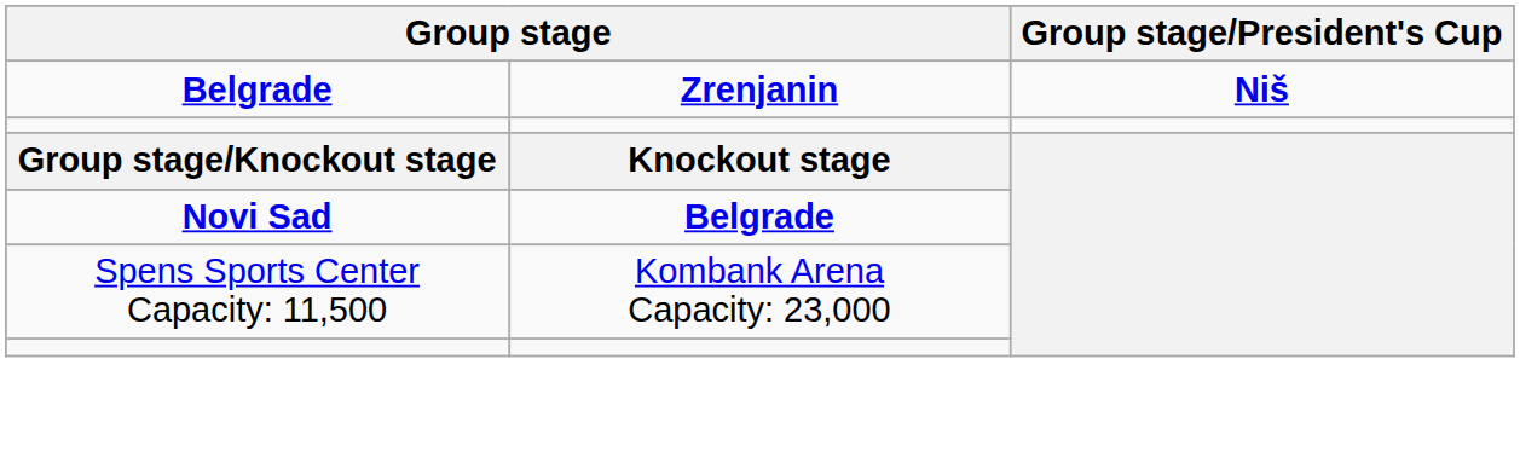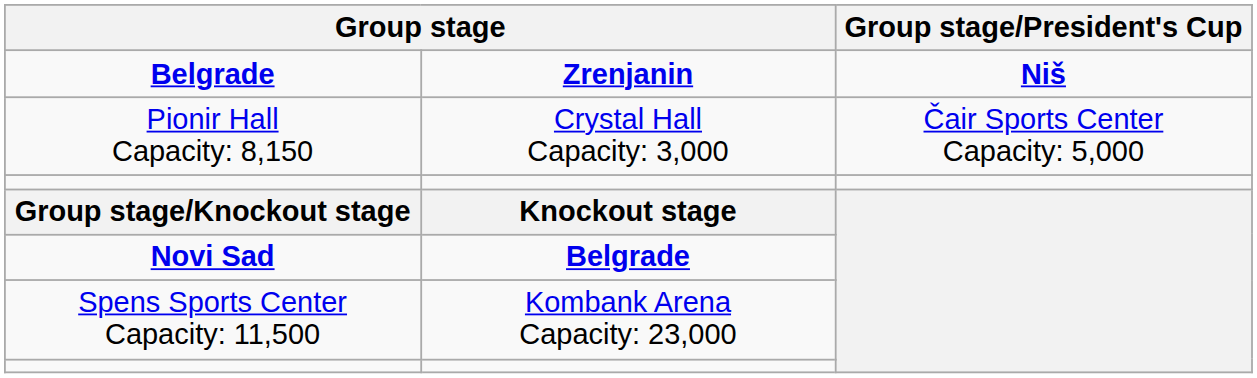+ row: Pionir Hall Capacity: 8,150 | Crystal Hall Capacity: 3,000 | Čair Sports Center Capacity: 5,000
